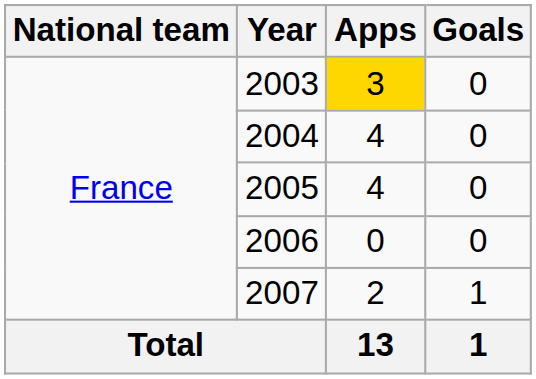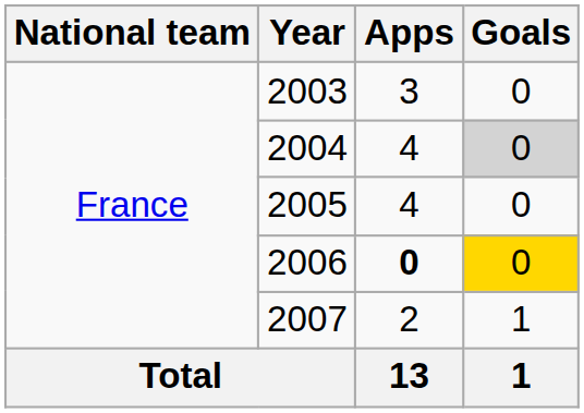2003 | Apps: gold background -> no background
2004 | Goals: no background -> lightgrey background
2006 | Apps: normal -> bold
2006 | Goals: no background -> gold background
